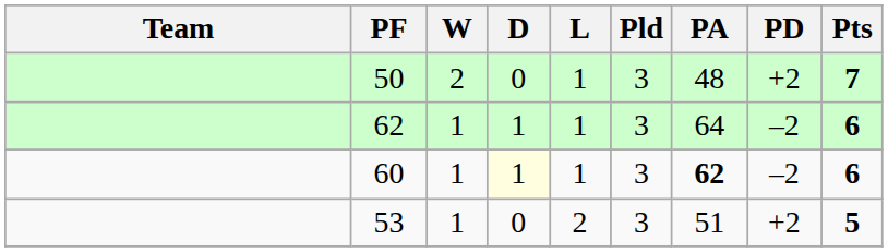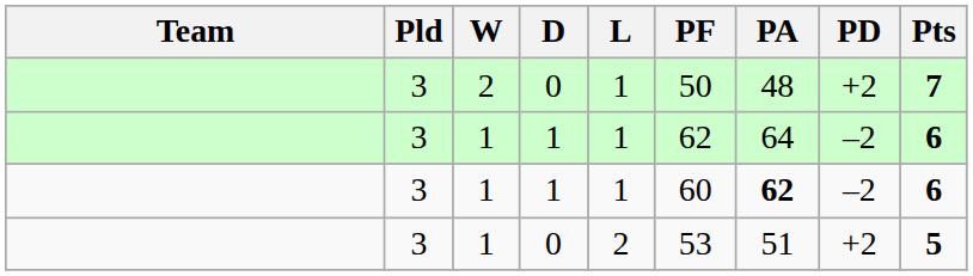columns swapped: Pld <-> PF
row 4 | D: lightyellow background -> no background
